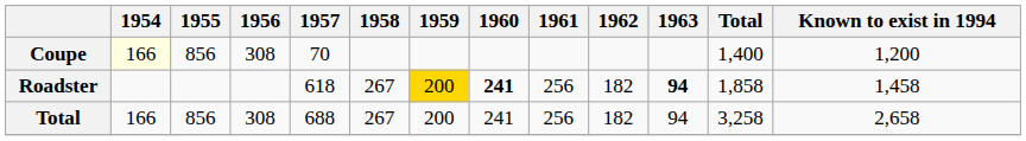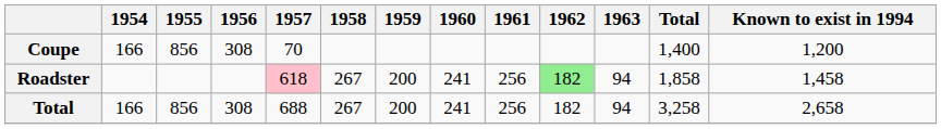Coupe | 1954: lightyellow background -> no background
Roadster | 1957: no background -> pink background
Roadster | 1959: gold background -> no background
Roadster | 1960: bold -> normal
Roadster | 1962: no background -> lightgreen background
Roadster | 1963: bold -> normal
